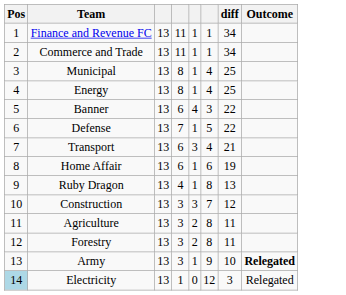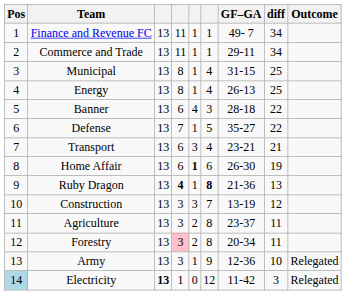+ column: GF–GA | 49- 7 | 29-11 | 31-15 | 26-13 | 28-18 | 35-27 | 23-21 | 26-30 | 21-36 | 13-19 | 23-37 | 20-34 | 12-36 | 11-42
Home Affair | column 5: normal -> bold
Ruby Dragon | column 4: normal -> bold
Ruby Dragon | column 6: normal -> bold
Forestry | column 4: no background -> pink background
Army | Outcome: bold -> normal
Electricity | column 3: normal -> bold
